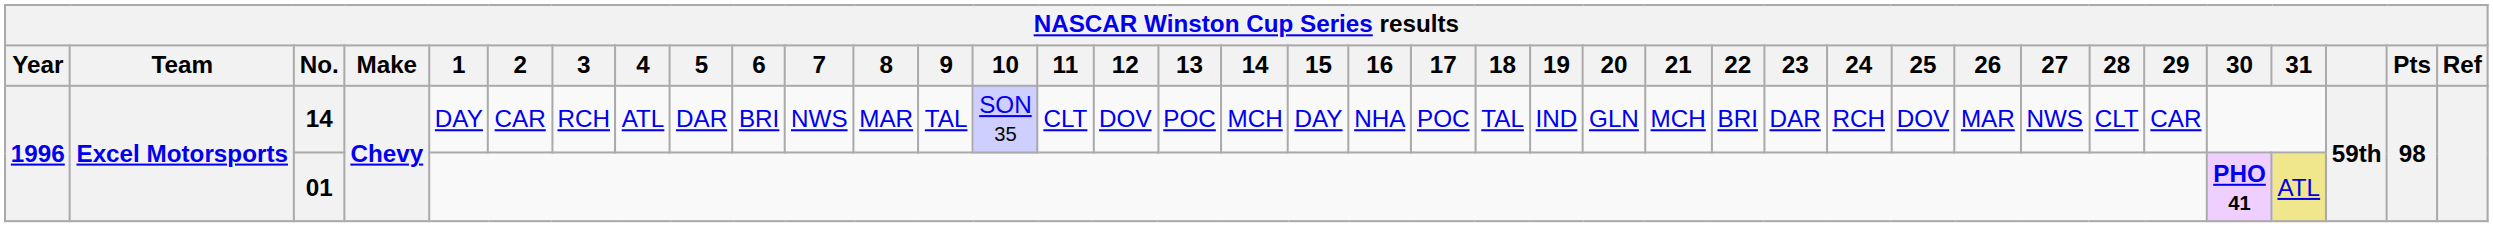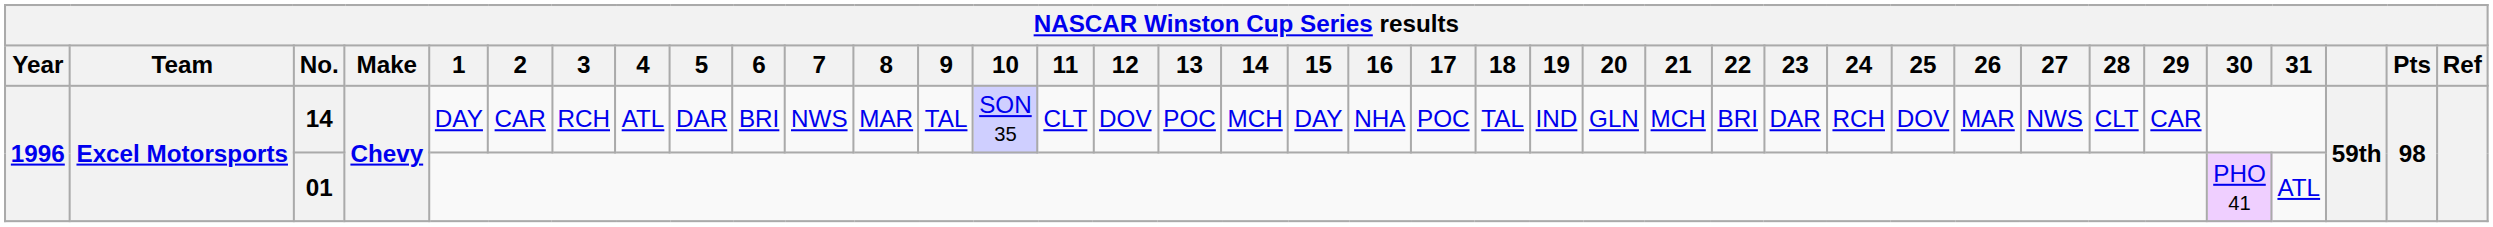01 | 30: bold -> normal
01 | 31: khaki background -> no background
